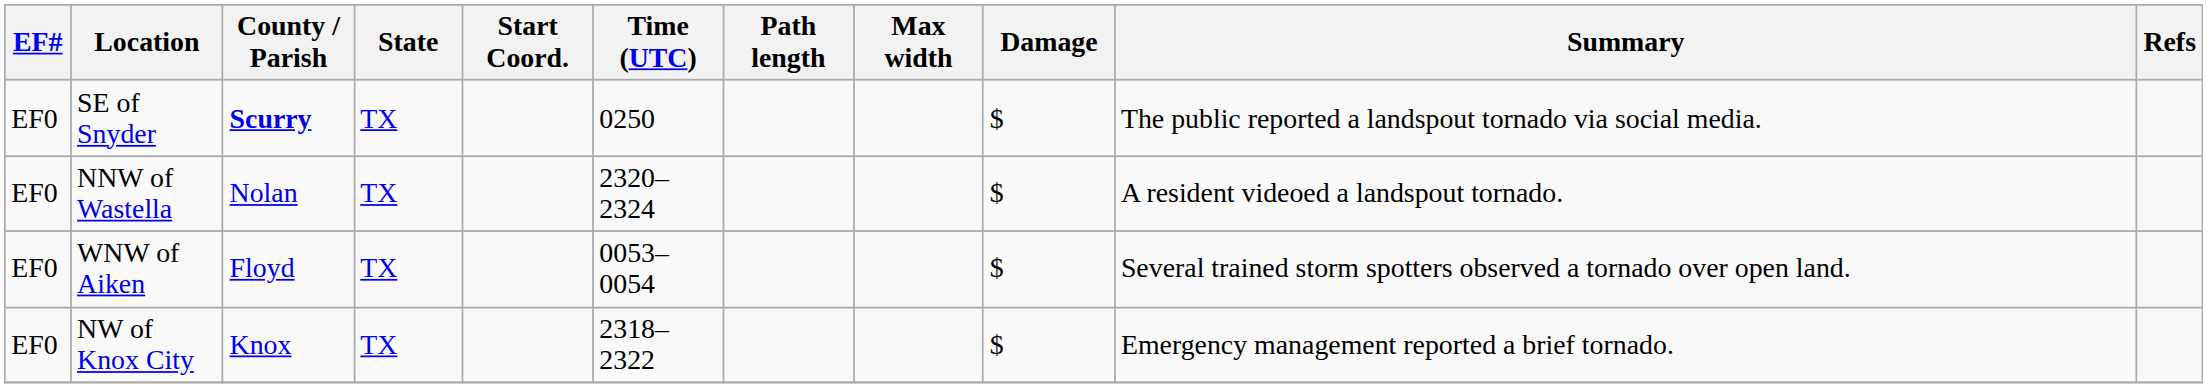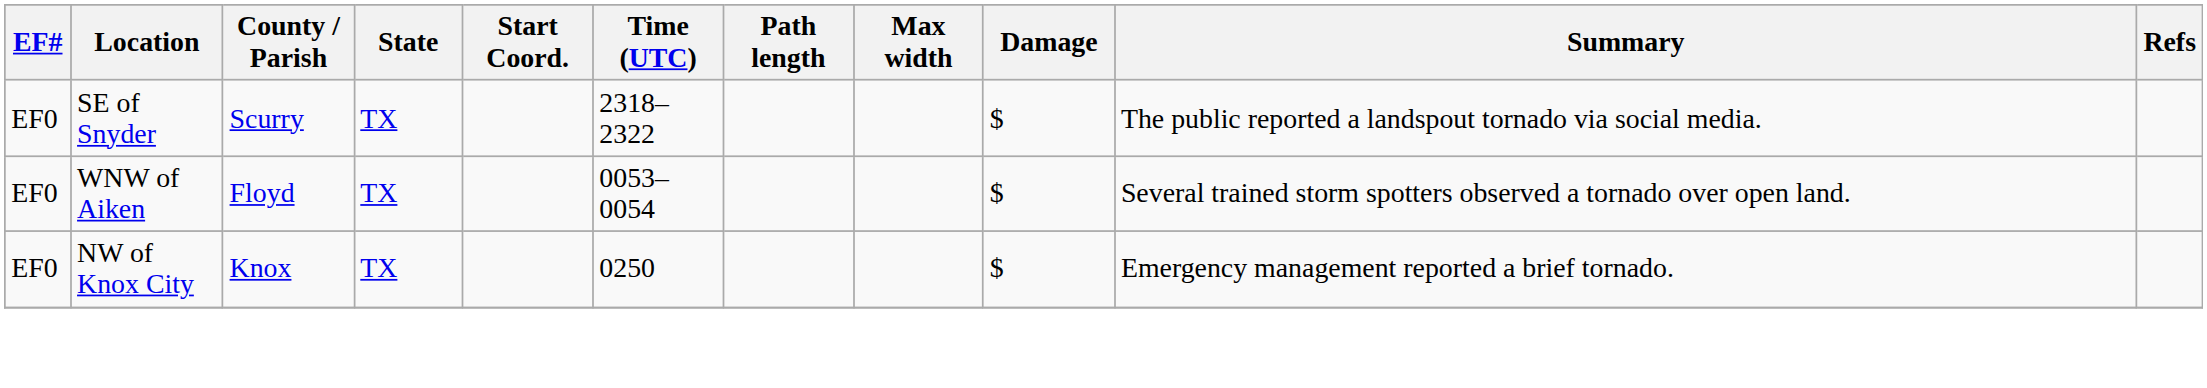SE of Snyder | County / Parish: bold -> normal
SE of Snyder | Time (UTC): 0250 -> 2318–2322
- row: EF0 | NNW of Wastella | Nolan | TX | 2320–2324 | $ | A resident videoed a landspout tornado.
NW of Knox City | Time (UTC): 2318–2322 -> 0250
